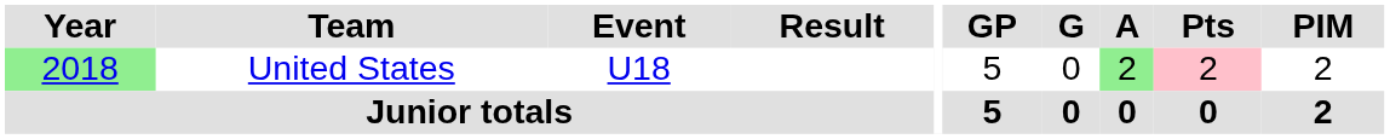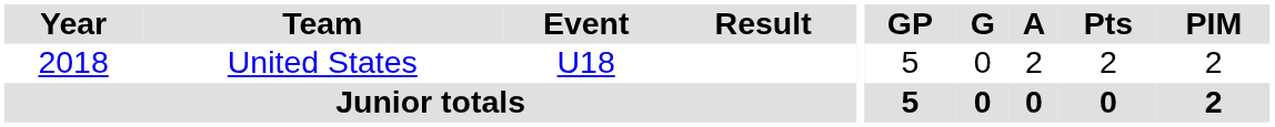United States | Year: lightgreen background -> no background
United States | A: lightgreen background -> no background
United States | Pts: pink background -> no background
